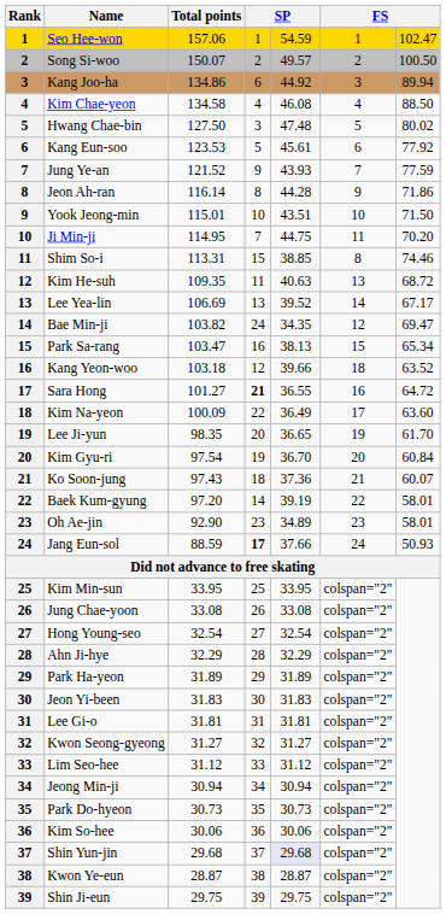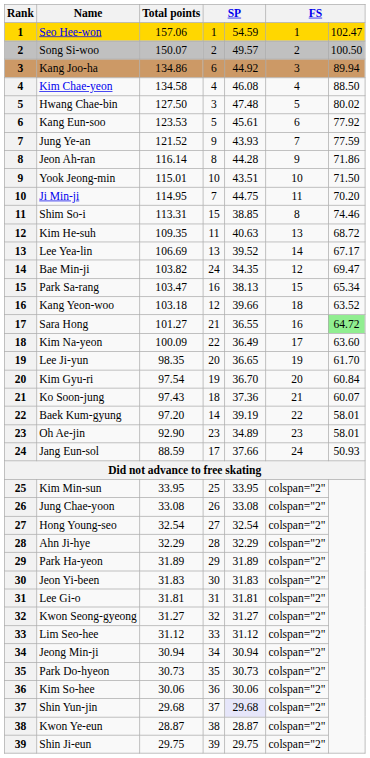Sara Hong | column 4: bold -> normal
Sara Hong | column 7: no background -> lightgreen background
Jang Eun-sol | column 4: bold -> normal
